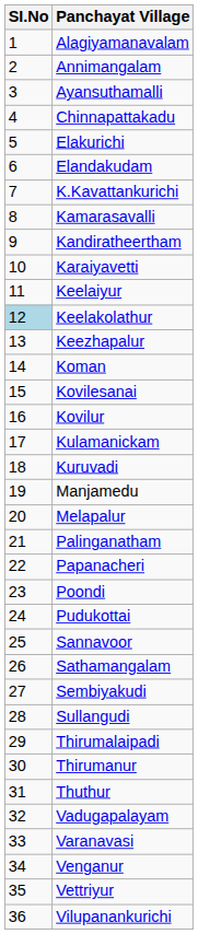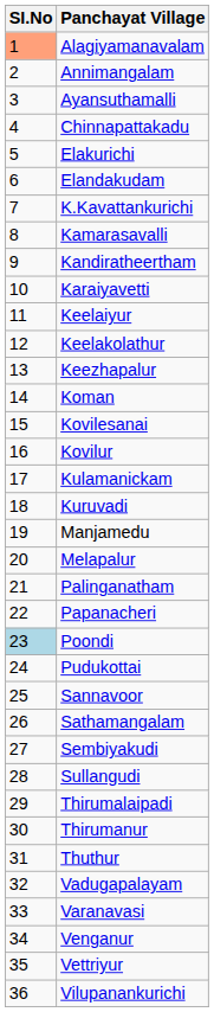Alagiyamanavalam | SI.No: no background -> lightsalmon background
Keelakolathur | SI.No: lightblue background -> no background
Poondi | SI.No: no background -> lightblue background
